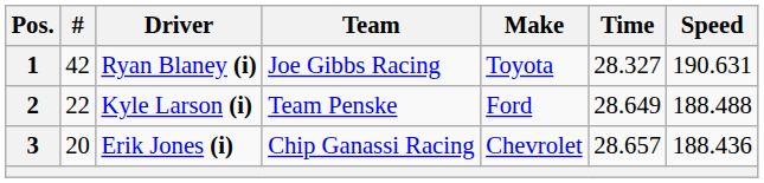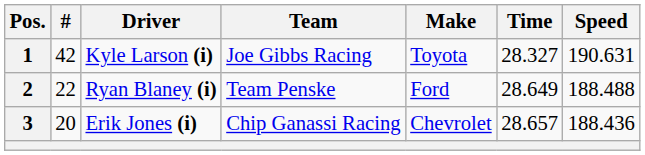1 | Driver: Ryan Blaney (i) -> Kyle Larson (i)
2 | Driver: Kyle Larson (i) -> Ryan Blaney (i)
